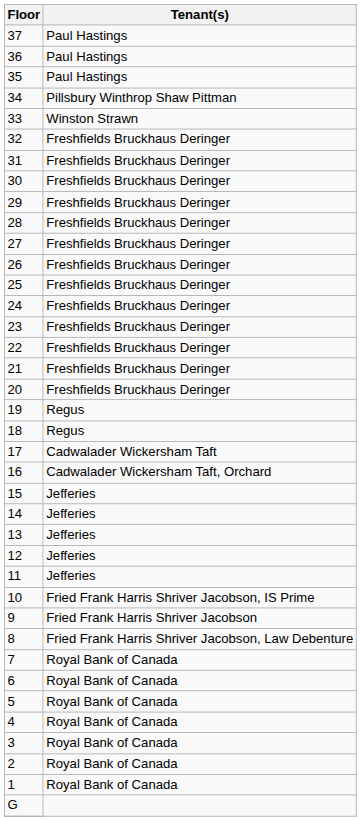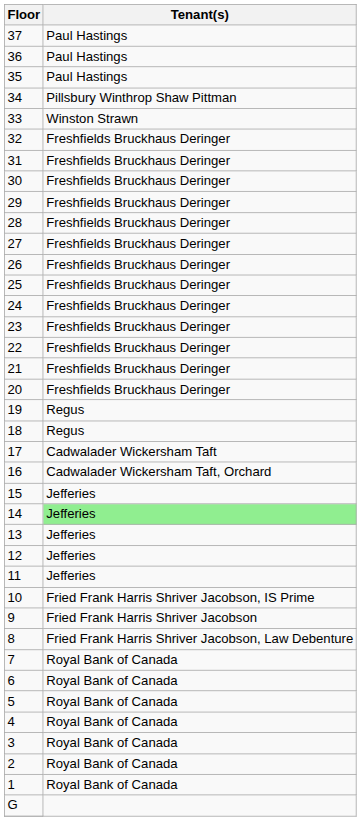14 | Tenant(s): no background -> lightgreen background
